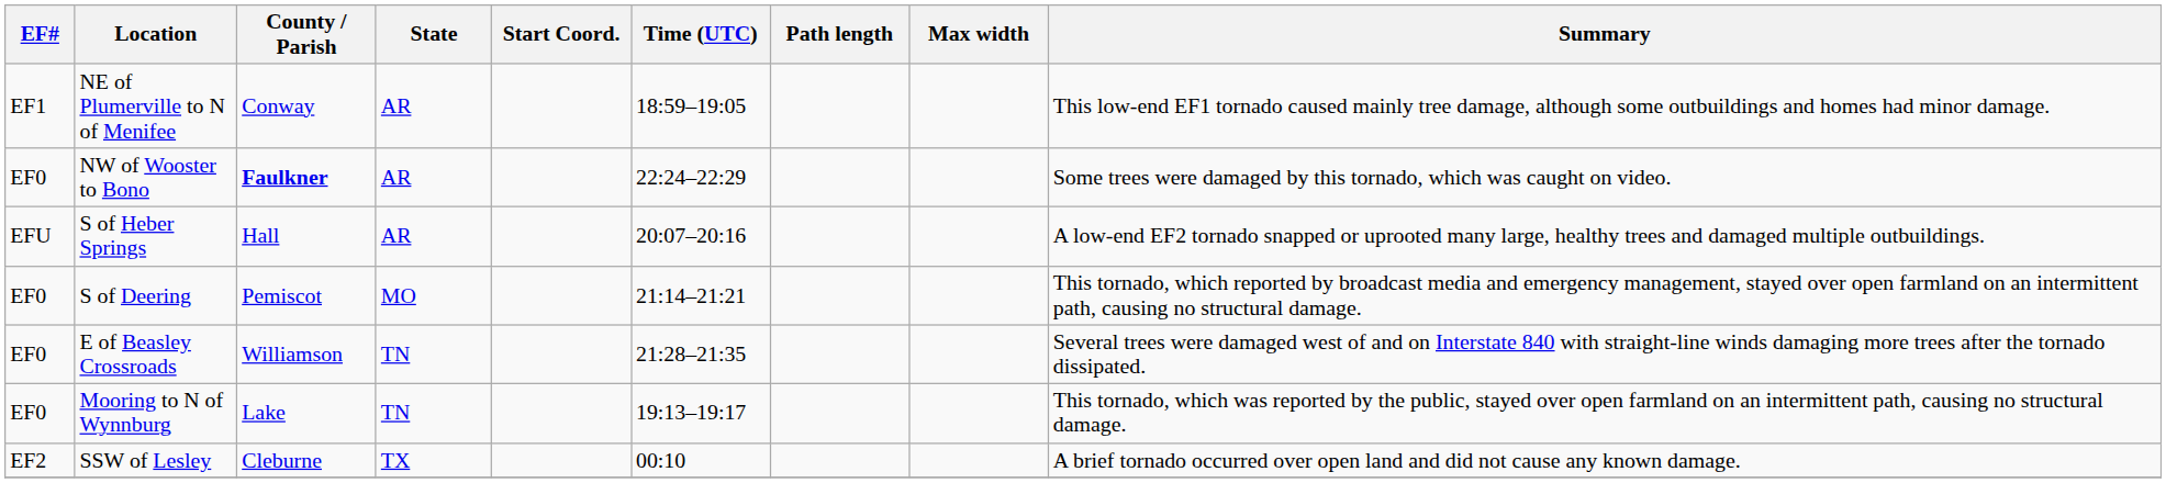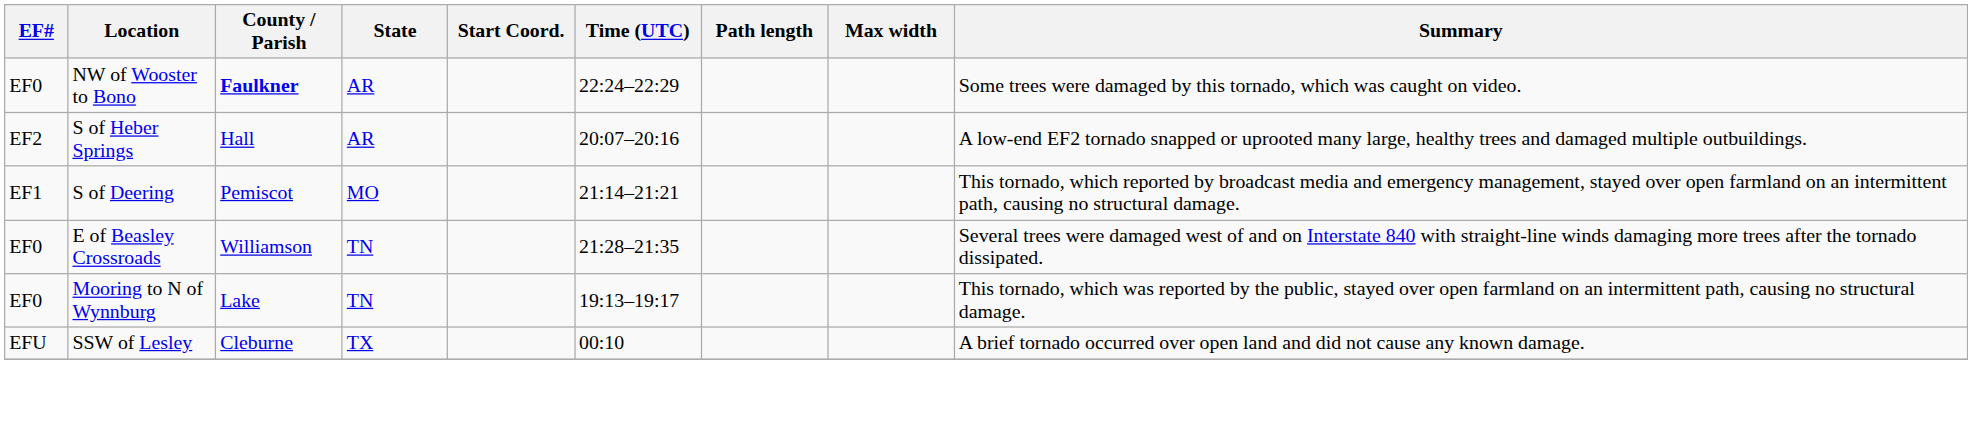- row: EF1 | NE of Plumerville to N of Menifee | Conway | AR | 18:59–19:05 | This low-end EF1 tornado caused mainly tree damage, although some outbuildings and homes had minor damage.
S of Heber Springs | EF#: EFU -> EF2
S of Deering | EF#: EF0 -> EF1
SSW of Lesley | EF#: EF2 -> EFU
